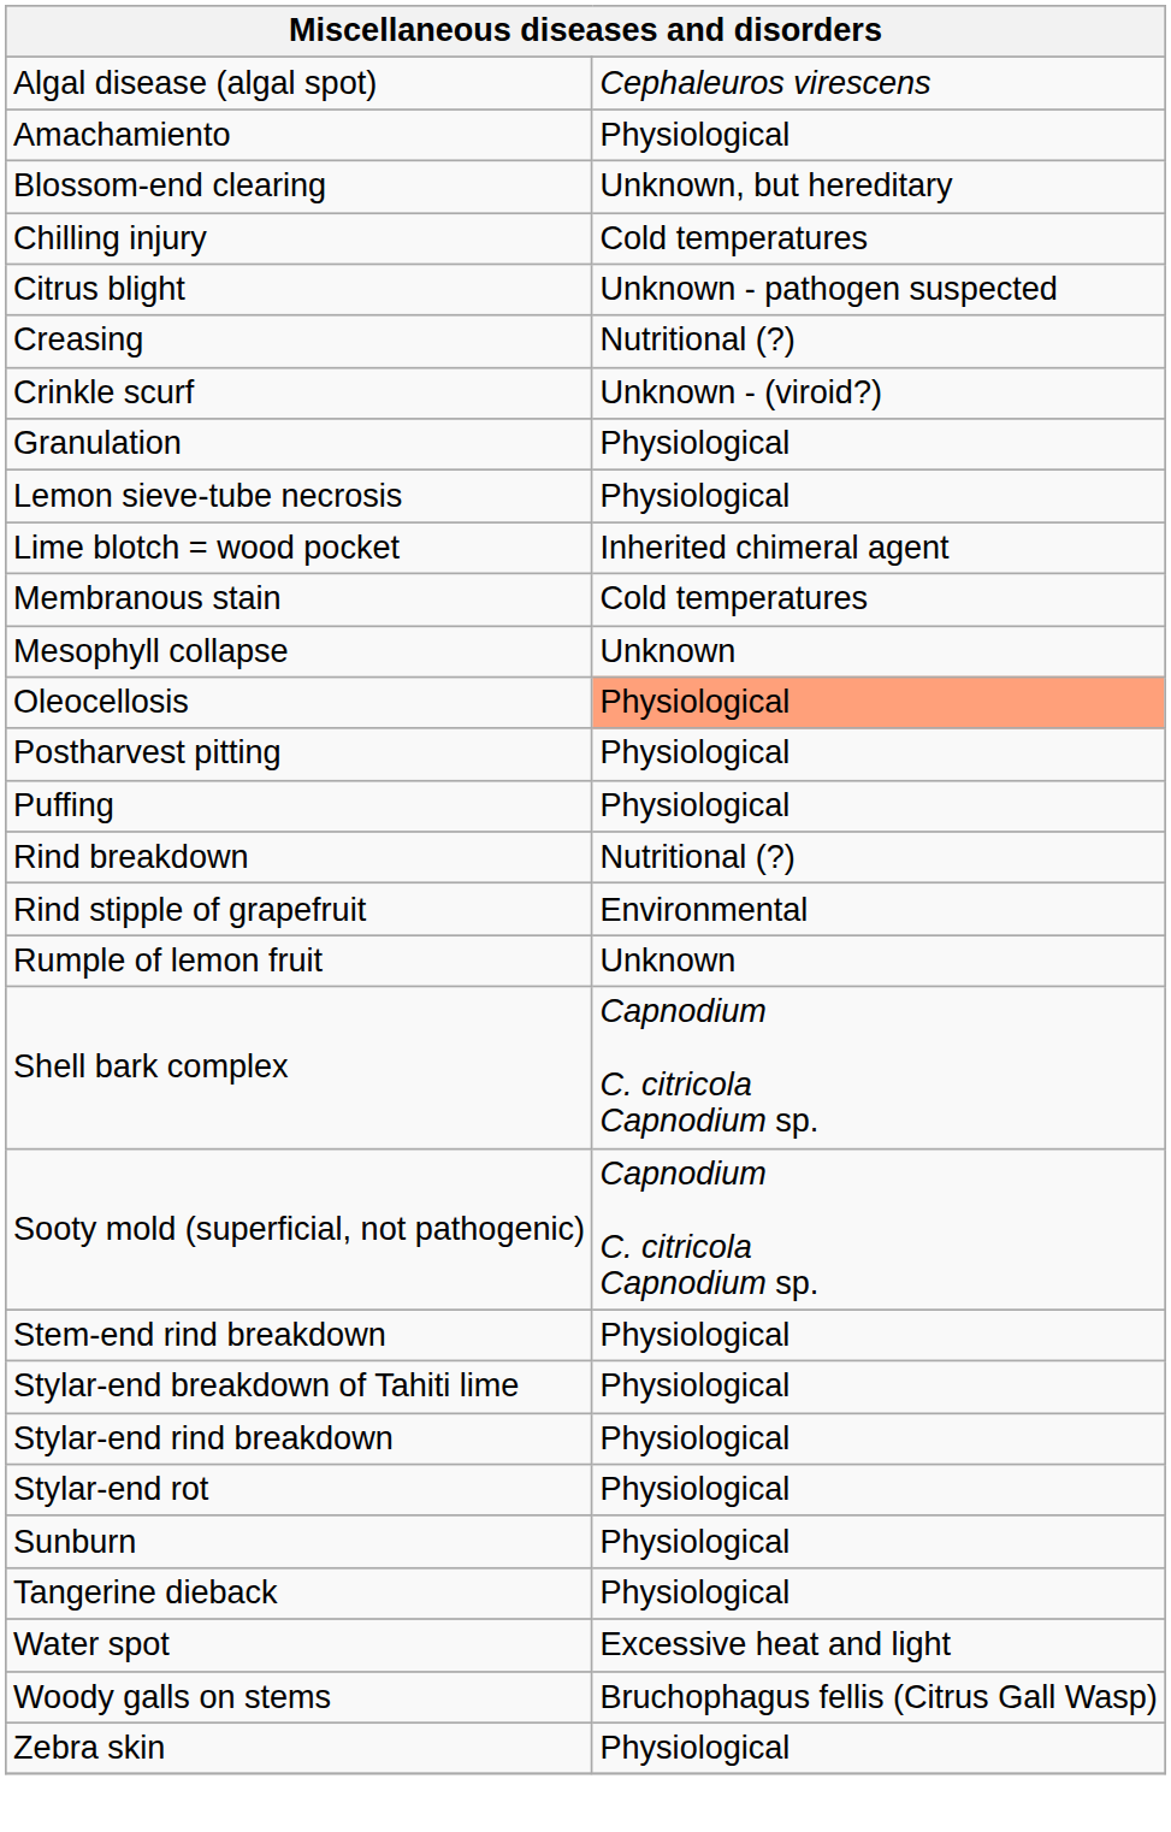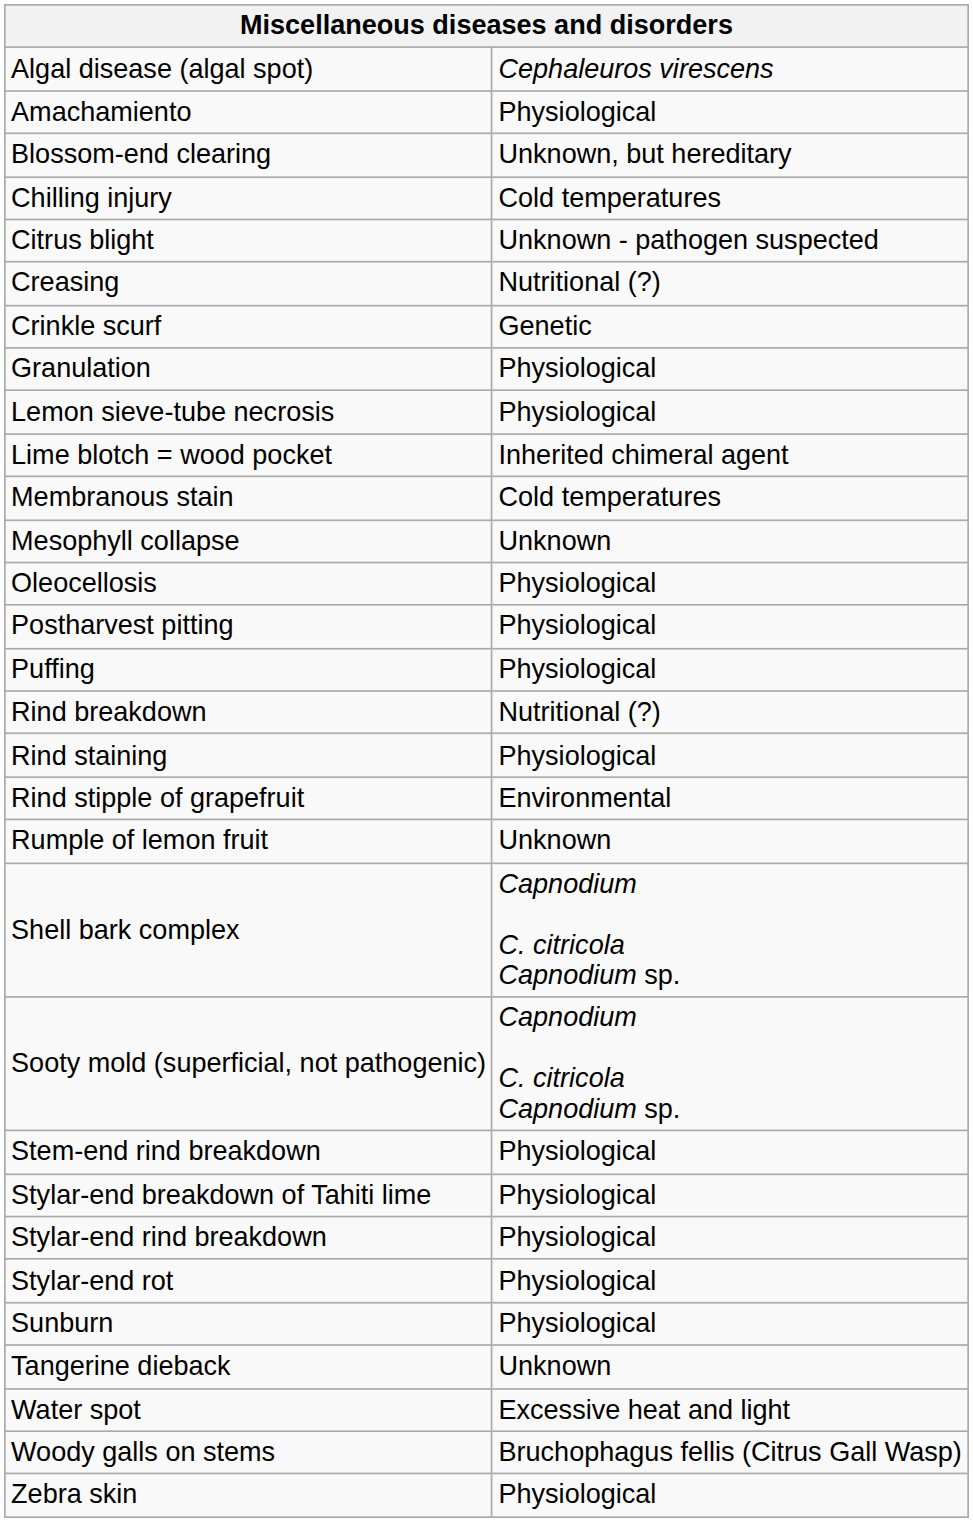Crinkle scurf | column 2: Unknown - (viroid?) -> Genetic
Oleocellosis | column 2: lightsalmon background -> no background
+ row: Rind staining | Physiological
Tangerine dieback | column 2: Physiological -> Unknown
